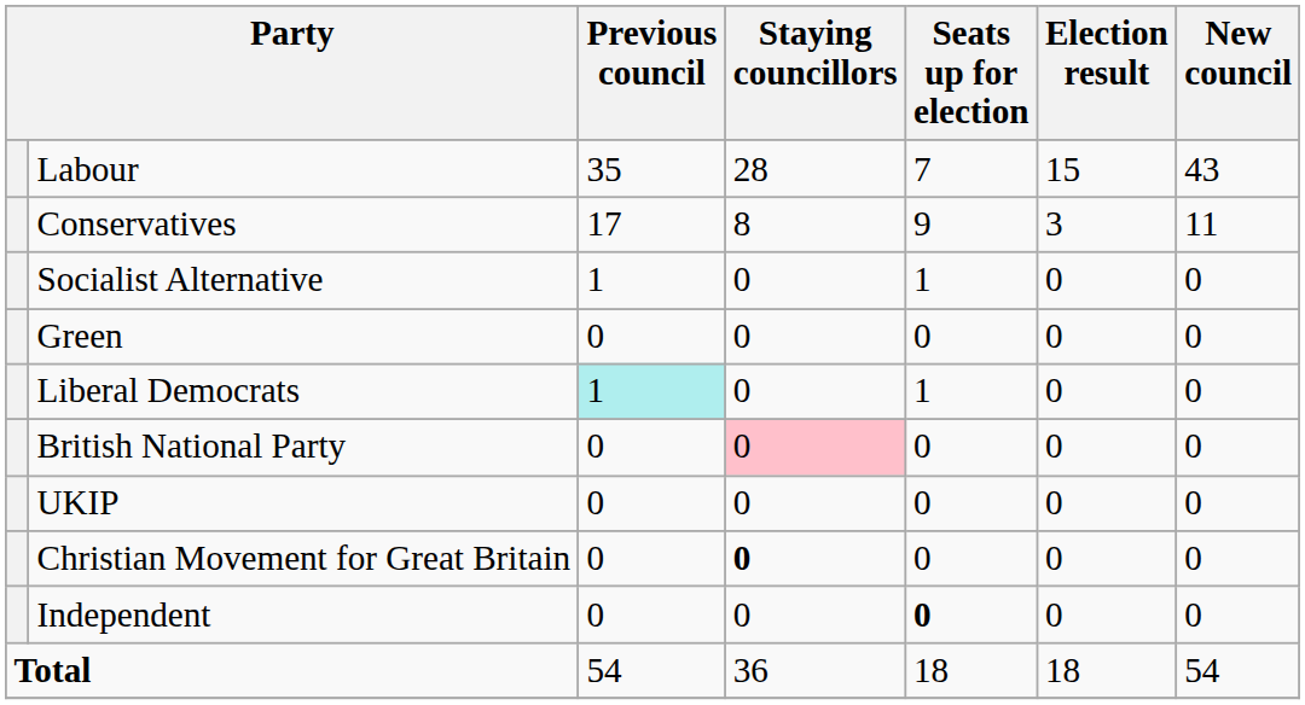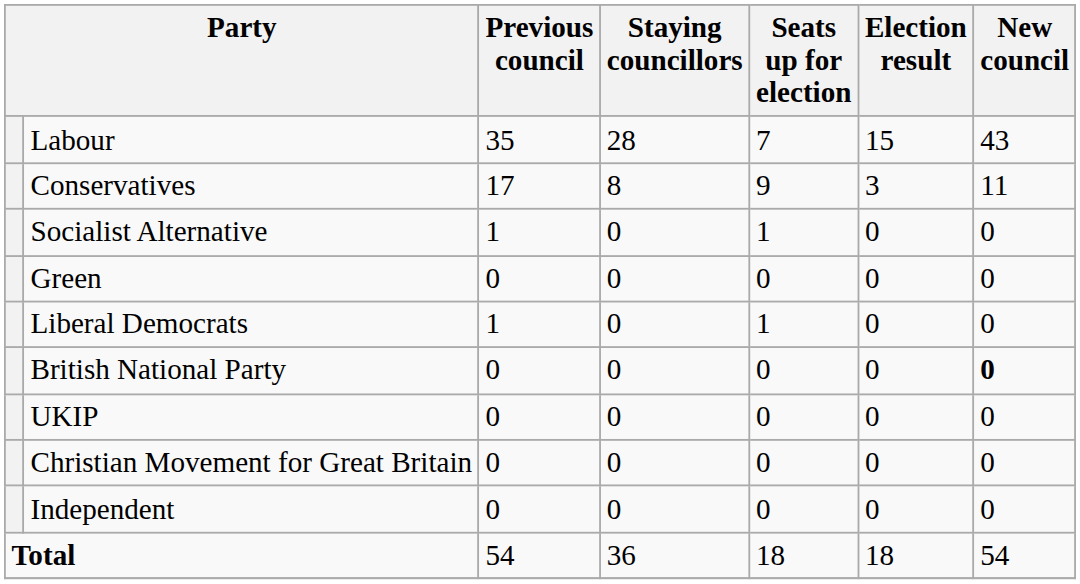Liberal Democrats | Previous council: paleturquoise background -> no background
British National Party | Staying councillors: pink background -> no background
British National Party | New council: normal -> bold
Christian Movement for Great Britain | Staying councillors: bold -> normal
Independent | Seats up for election: bold -> normal
